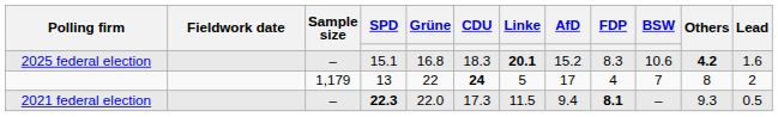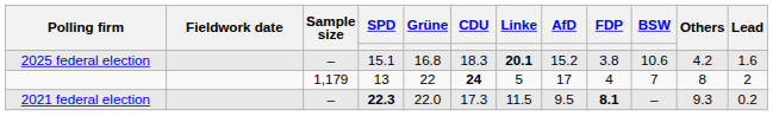2025 federal election | FDP: 8.3 -> 3.8
2025 federal election | Others: bold -> normal
2021 federal election | AfD: 9.4 -> 9.5
2021 federal election | Lead: 0.5 -> 0.2
